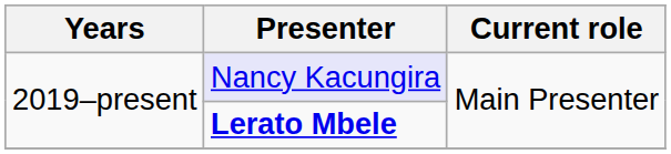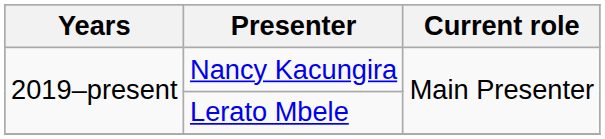Nancy Kacungira | Presenter: lavender background -> no background
Lerato Mbele | Presenter: bold -> normal
